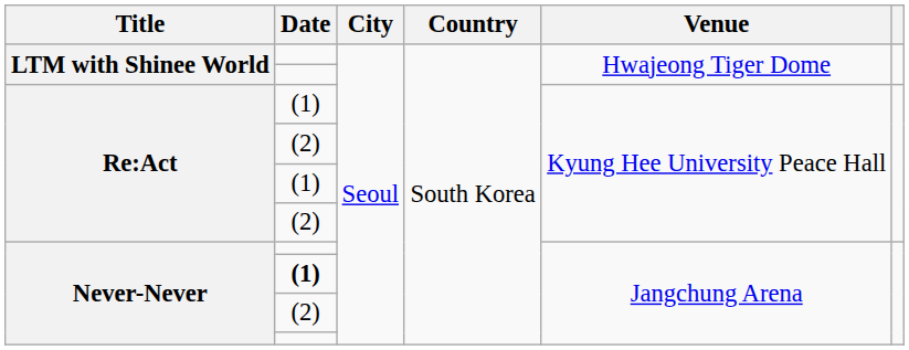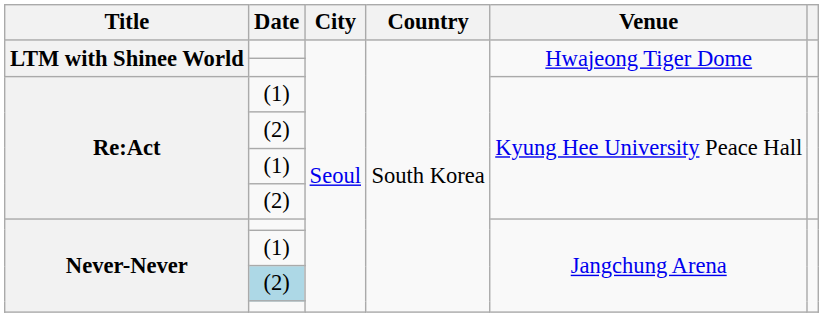Never-Never / (1) | Date: bold -> normal
Never-Never / (2) | Date: no background -> lightblue background
